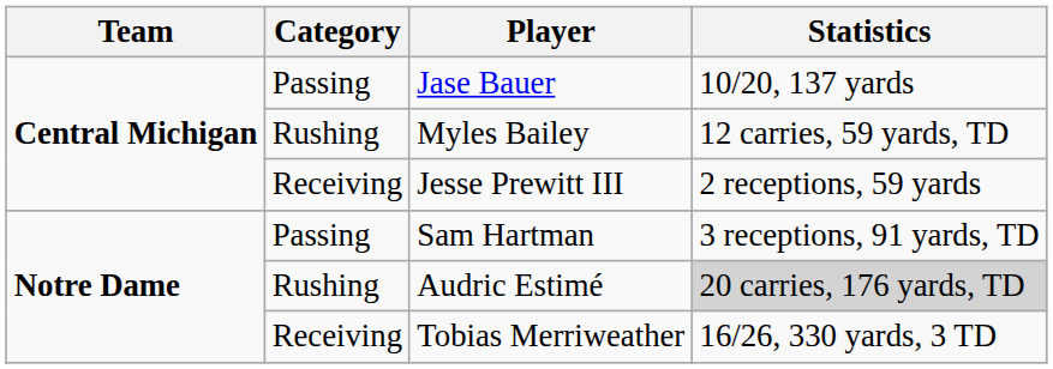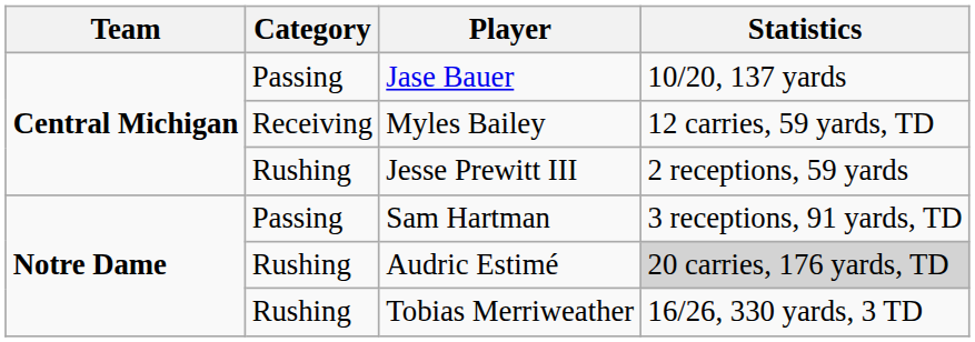Myles Bailey | Category: Rushing -> Receiving
Jesse Prewitt III | Category: Receiving -> Rushing
Tobias Merriweather | Category: Receiving -> Rushing
